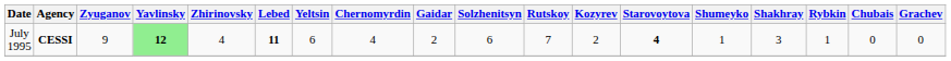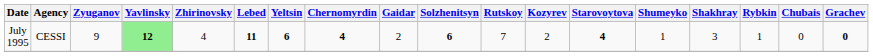July 1995 | Agency: bold -> normal
July 1995 | Yeltsin: normal -> bold
July 1995 | Chernomyrdin: normal -> bold
July 1995 | Solzhenitsyn: normal -> bold
July 1995 | Grachev: normal -> bold
